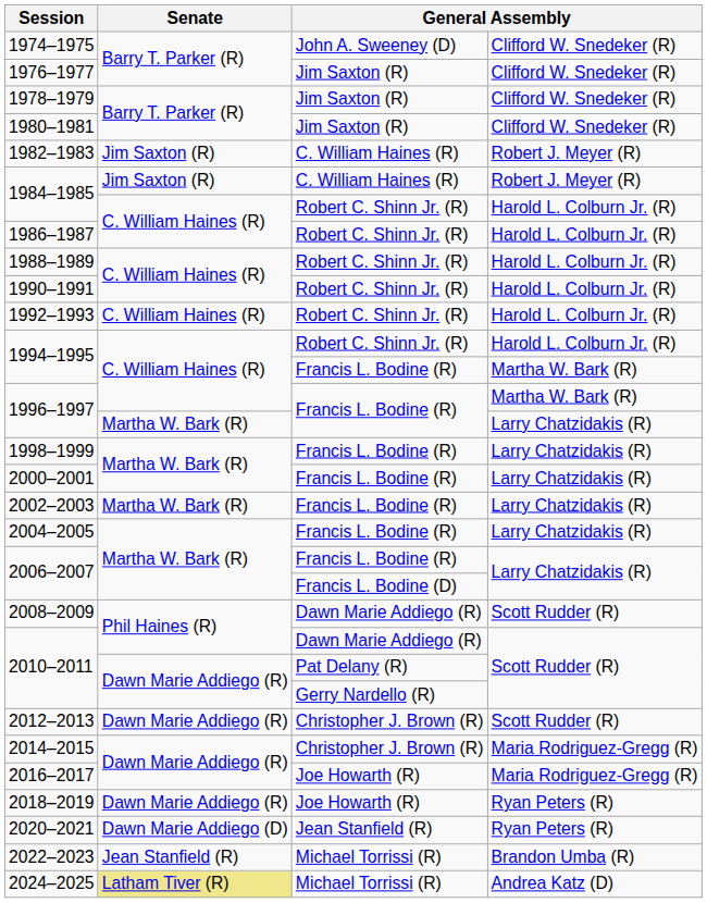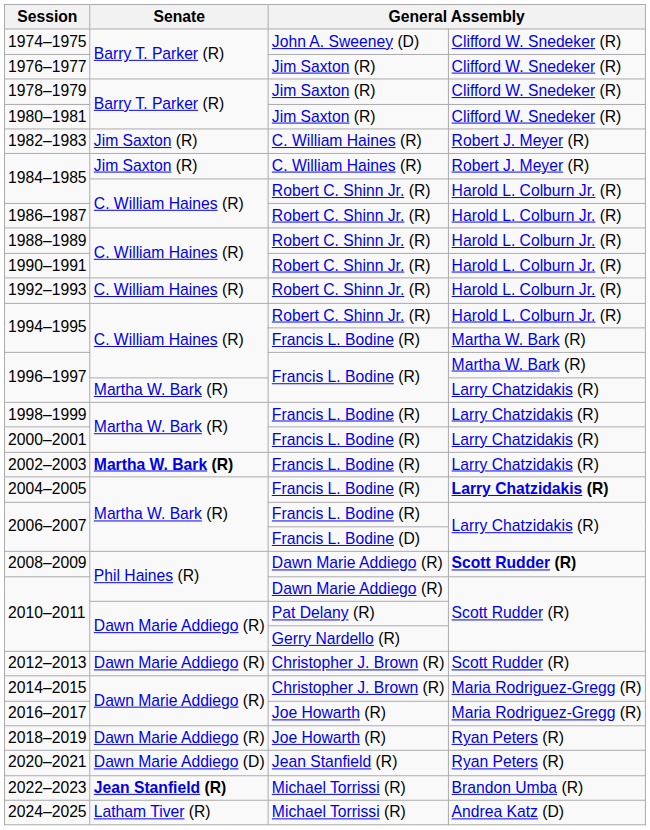2002–2003 | Senate: normal -> bold
2004–2005 | column 4: normal -> bold
2008–2009 | column 4: normal -> bold
2022–2023 | Senate: normal -> bold
2024–2025 | Senate: khaki background -> no background
